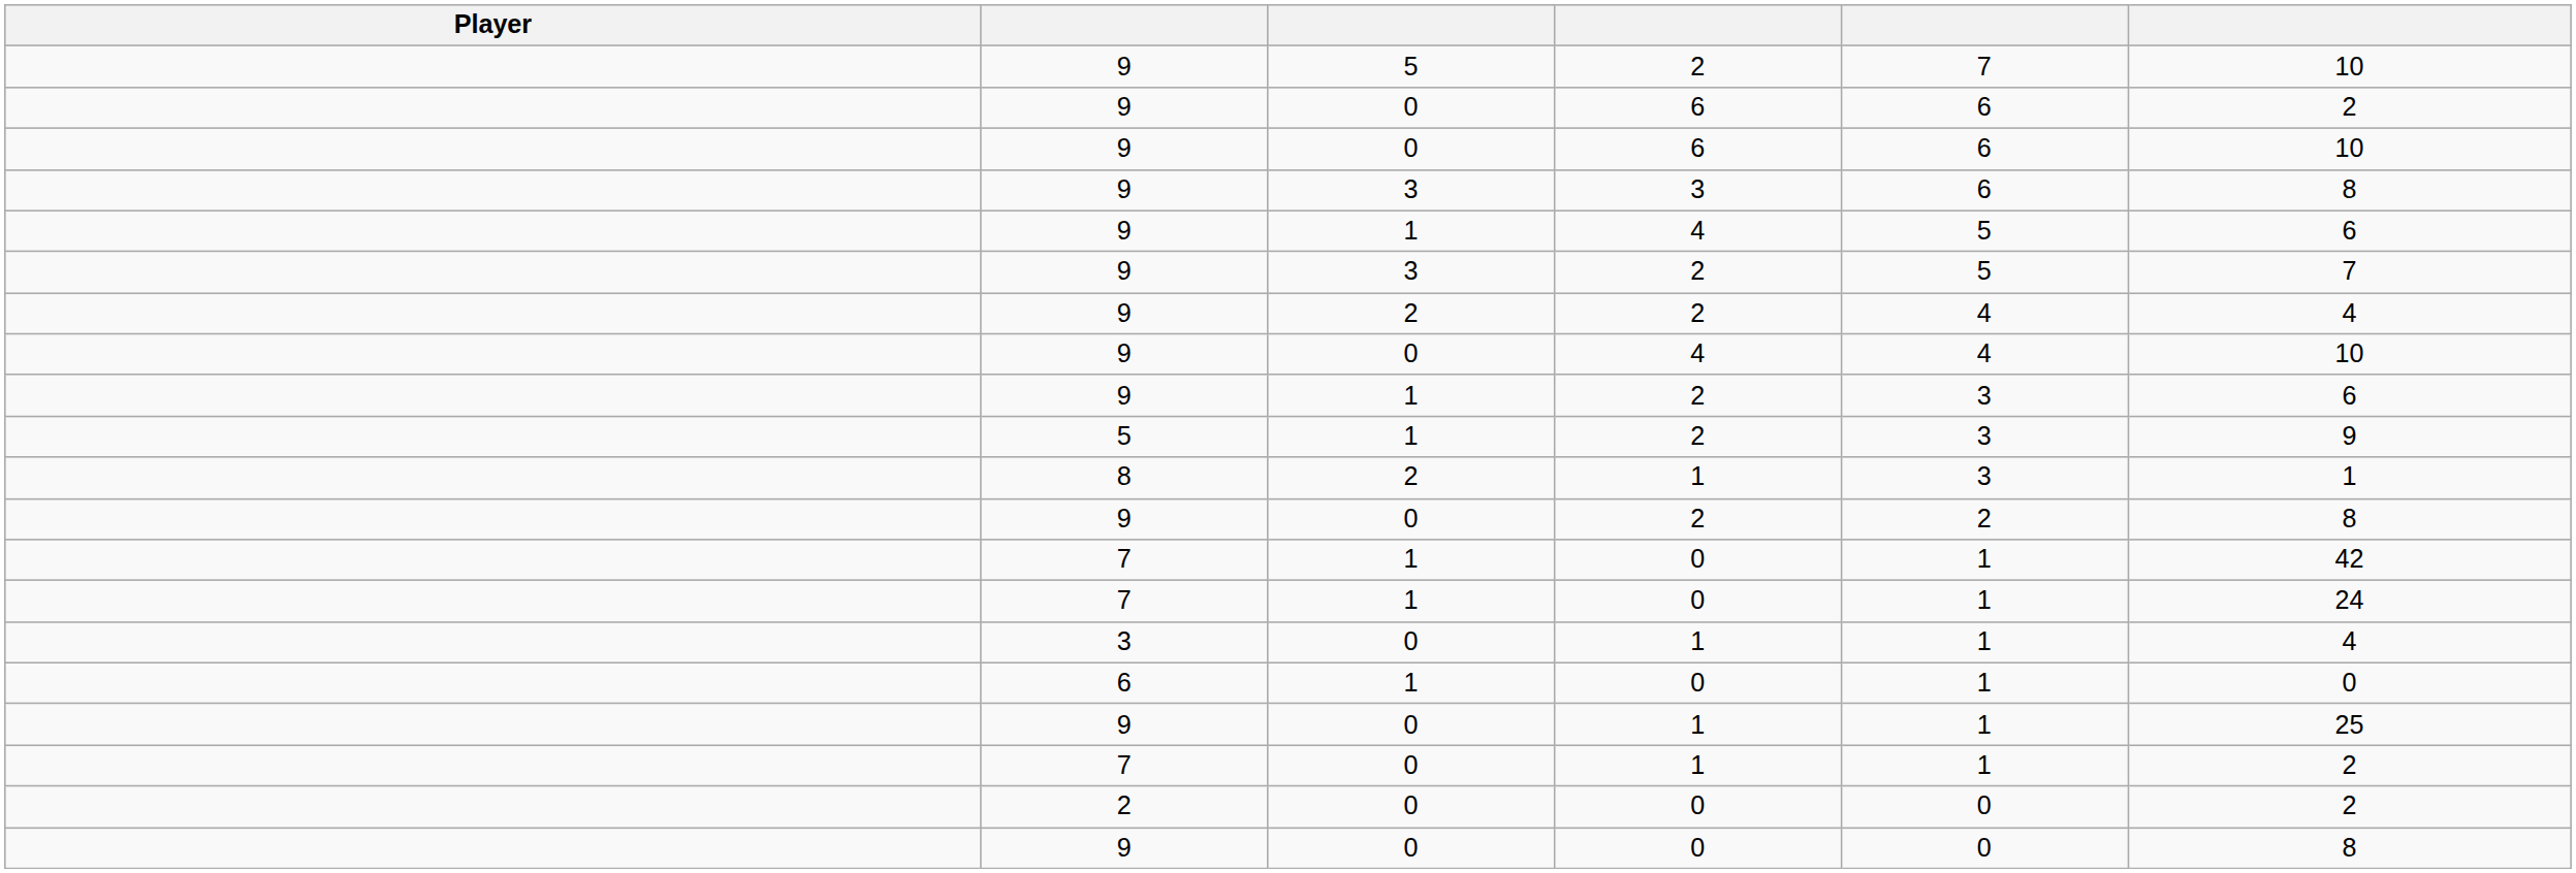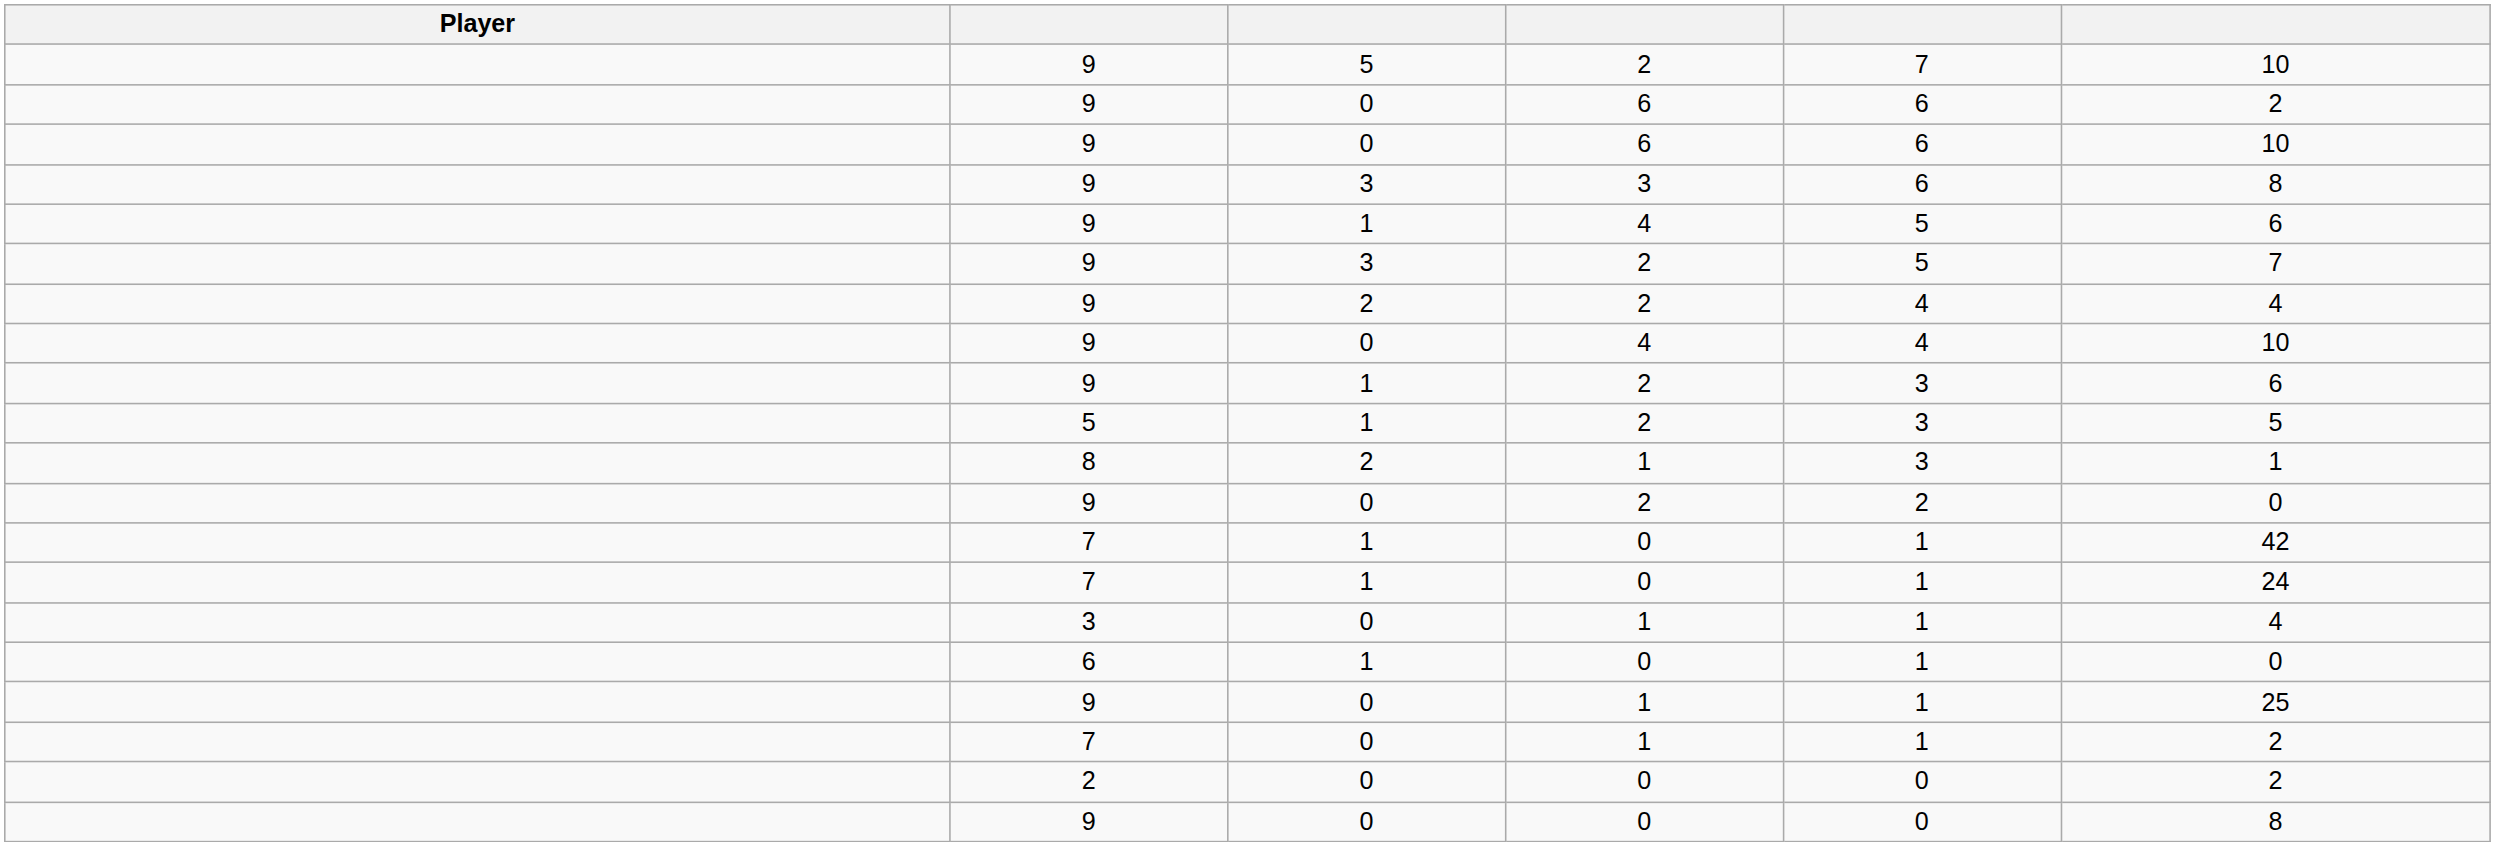row 11 | column 6: 9 -> 5
row 13 | column 6: 8 -> 0
